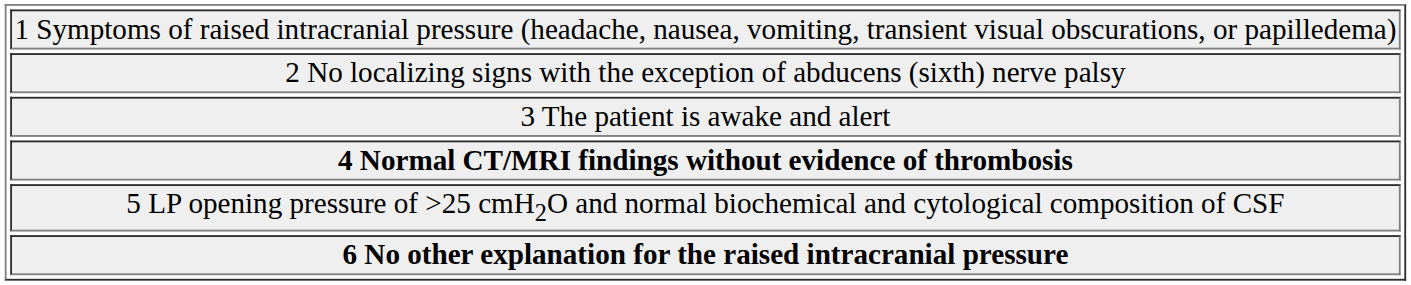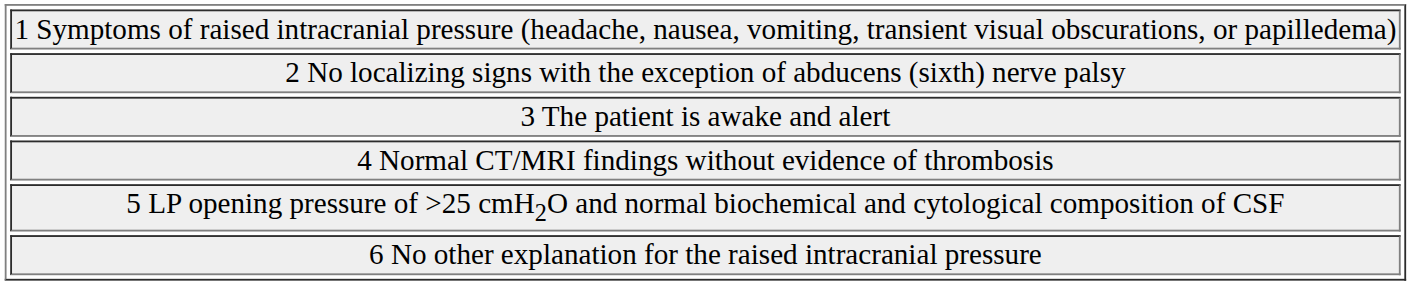row 4 | column 1: bold -> normal
row 6 | column 1: bold -> normal
